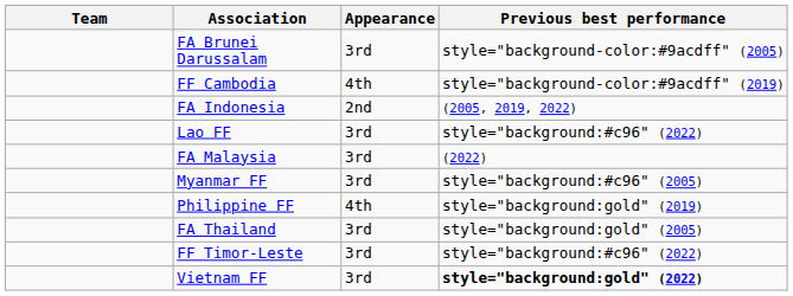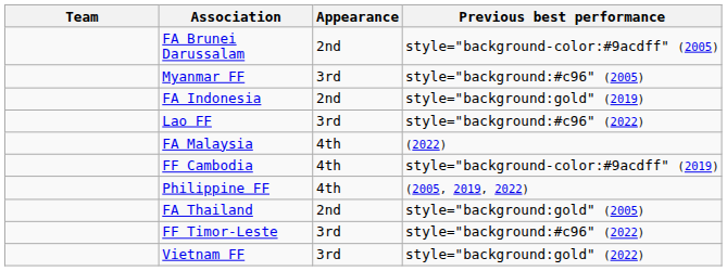FA Brunei Darussalam | Appearance: 3rd -> 2nd
rows swapped: FF Cambodia <-> Myanmar FF
FA Indonesia | Previous best performance: (2005, 2019, 2022) -> style="background:gold" (2019)
FA Malaysia | Appearance: 3rd -> 4th
Philippine FF | Previous best performance: style="background:gold" (2019) -> (2005, 2019, 2022)
FA Thailand | Appearance: 3rd -> 2nd
Vietnam FF | Previous best performance: bold -> normal
